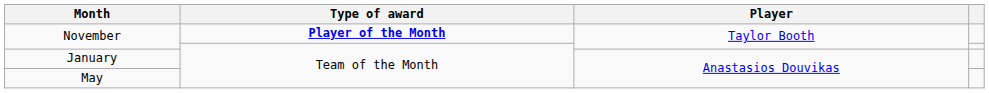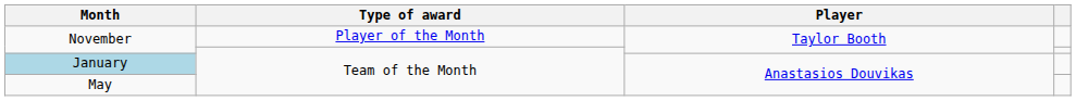November / Player of the Month | Type of award: bold -> normal
January | Month: no background -> lightblue background
